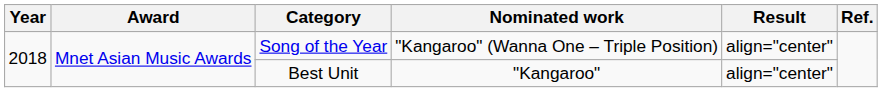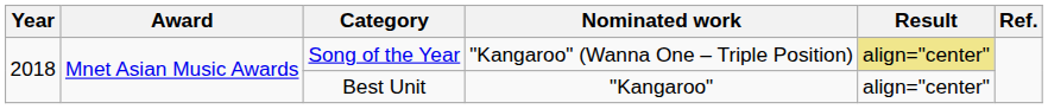Song of the Year | Result: no background -> khaki background
